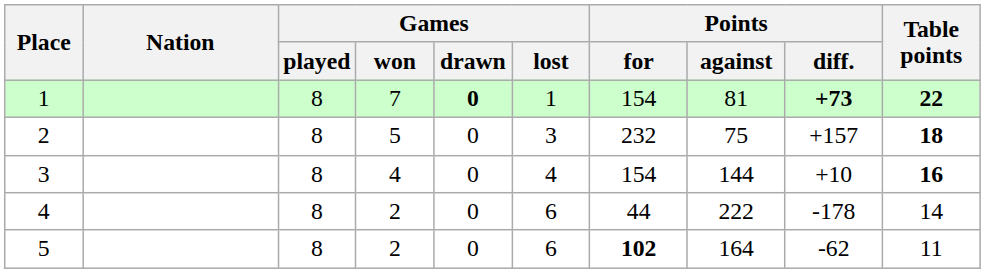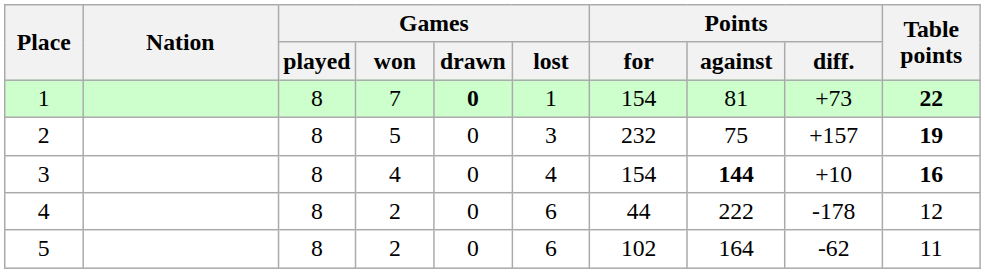row 3 | Points / diff.: bold -> normal
row 4 | Table points: 18 -> 19
row 5 | Points / against: normal -> bold
row 6 | Table points: 14 -> 12
row 7 | Points / for: bold -> normal
